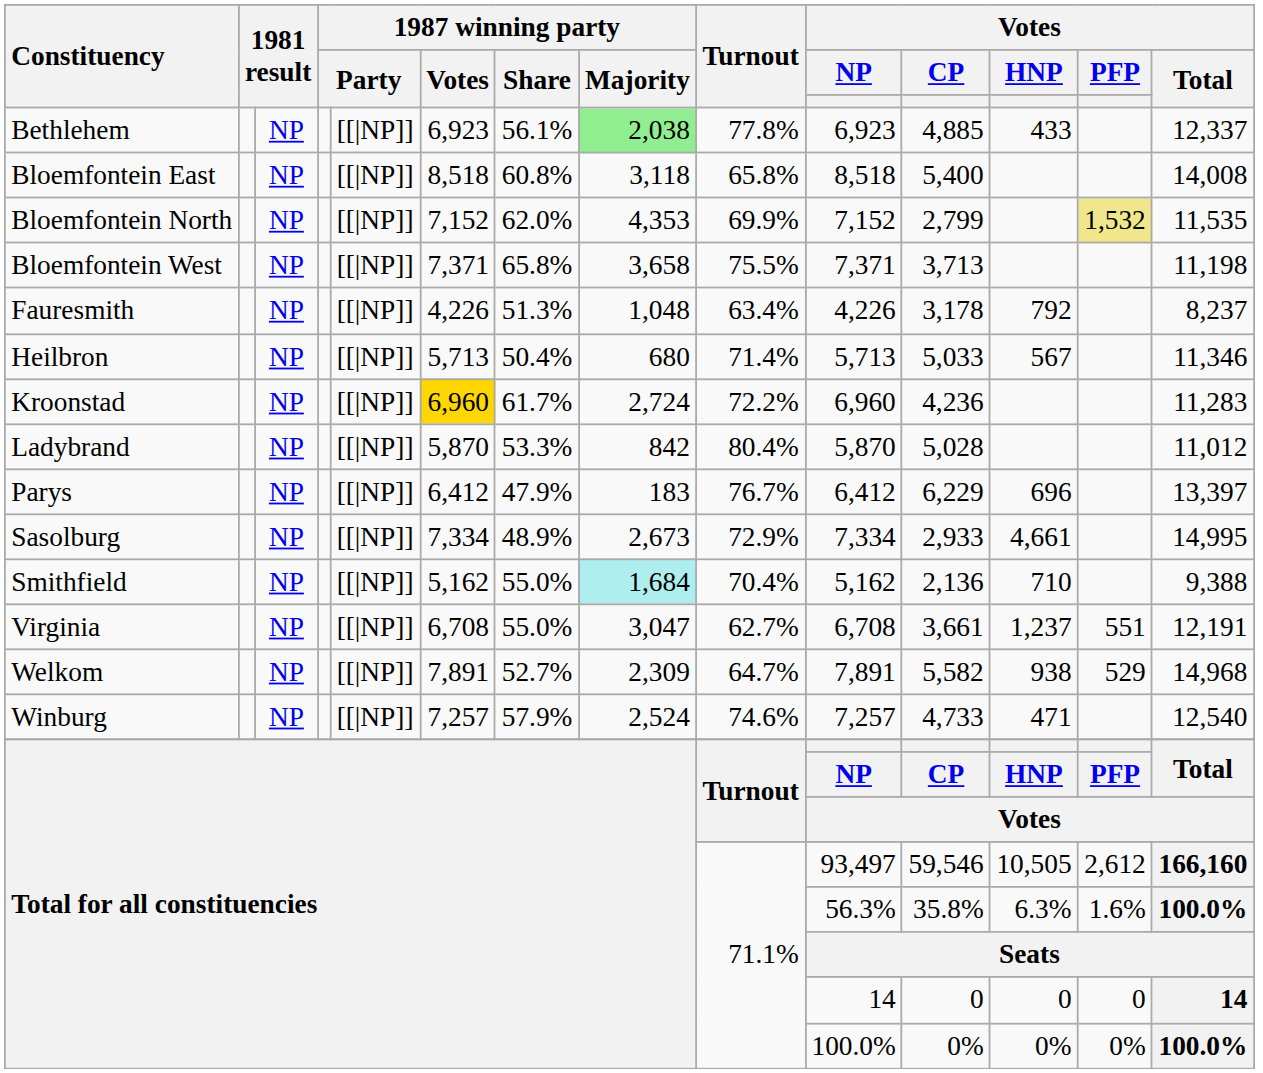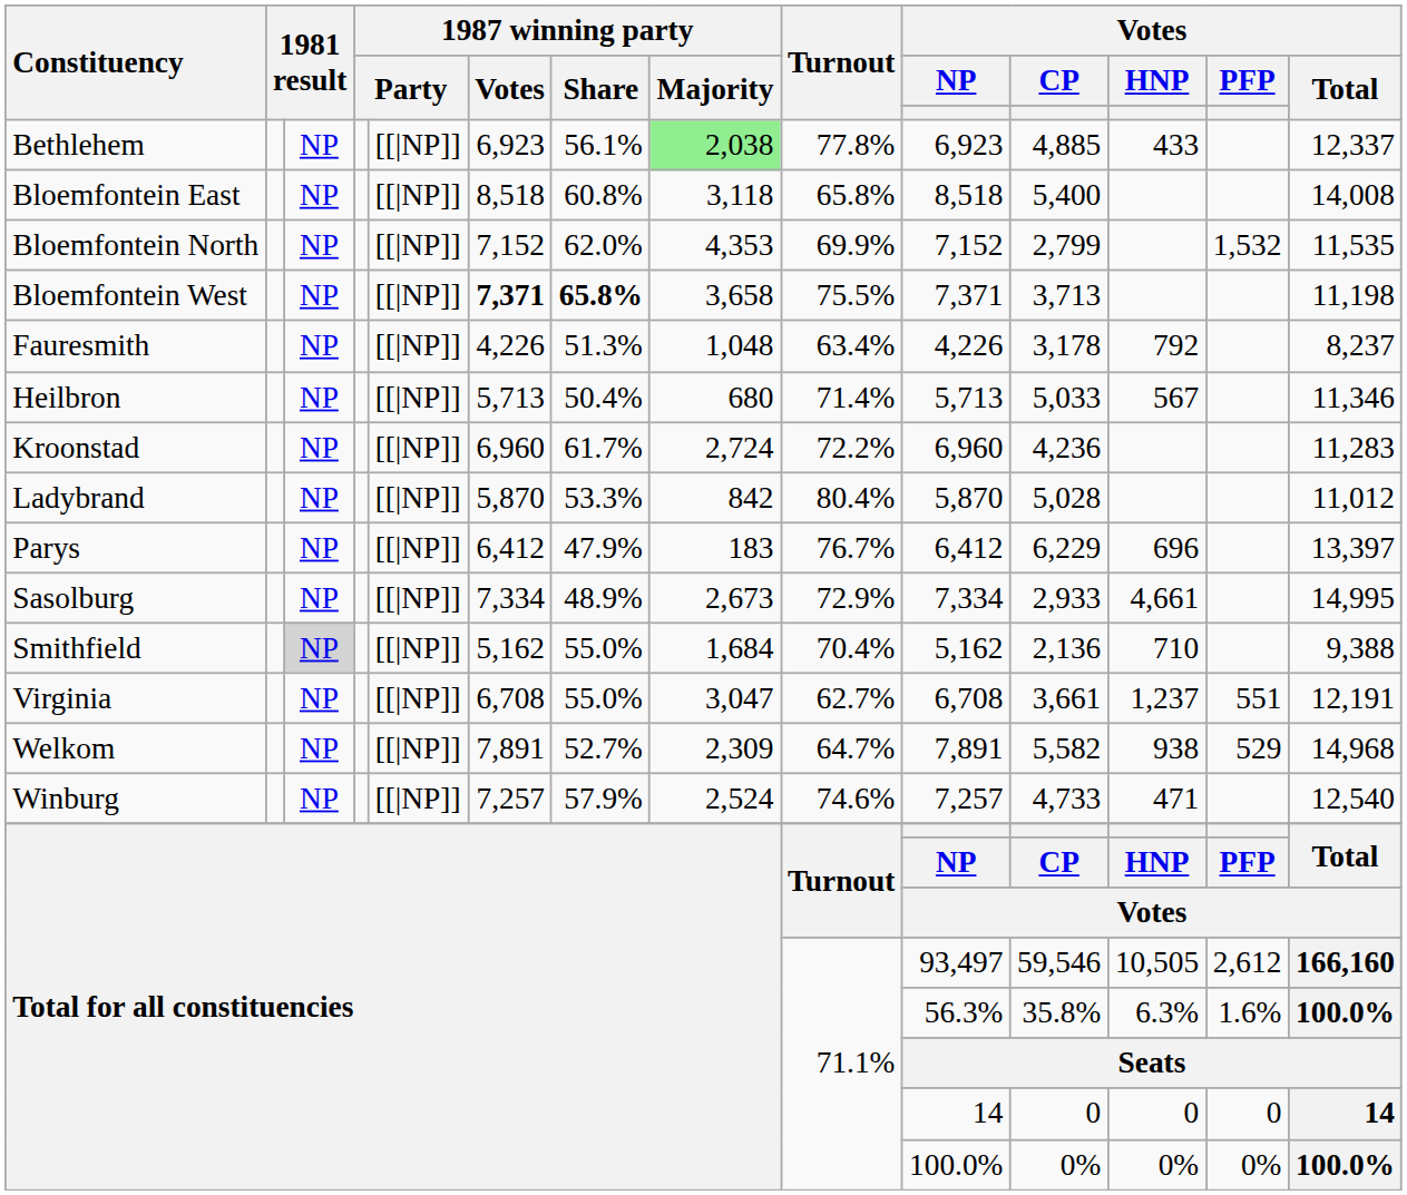Bloemfontein North | Votes / PFP: khaki background -> no background
Bloemfontein West | 1987 winning party / Votes: normal -> bold
Bloemfontein West | 1987 winning party / Share: normal -> bold
Kroonstad | 1987 winning party / Votes: gold background -> no background
Smithfield | column 3: no background -> lightgrey background
Smithfield | 1987 winning party / Majority: paleturquoise background -> no background
